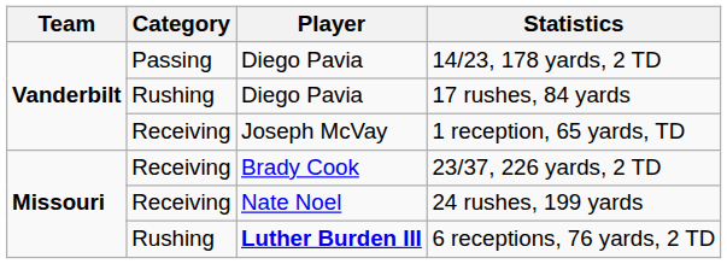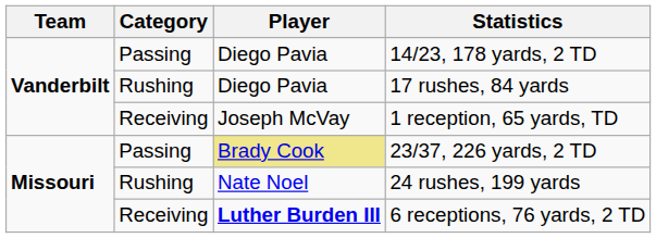23/37, 226 yards, 2 TD | Category: Receiving -> Passing
23/37, 226 yards, 2 TD | Player: no background -> khaki background
24 rushes, 199 yards | Category: Receiving -> Rushing
6 receptions, 76 yards, 2 TD | Category: Rushing -> Receiving
